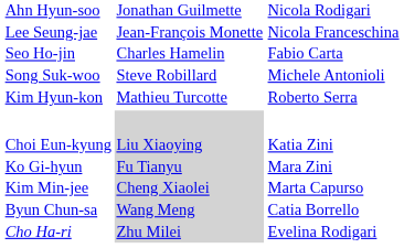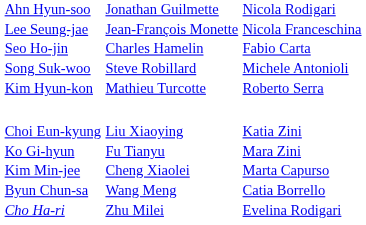Choi Eun-kyung Ko Gi-hyun Kim Min-jee Byun Chun-sa Cho Ha-ri | column 2: lightgrey background -> no background
